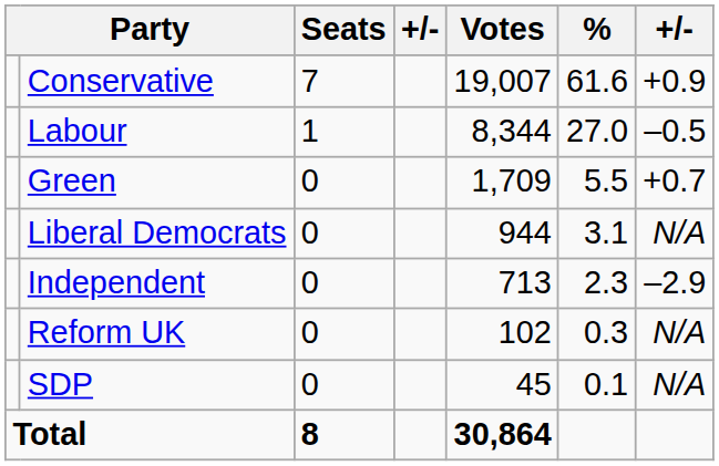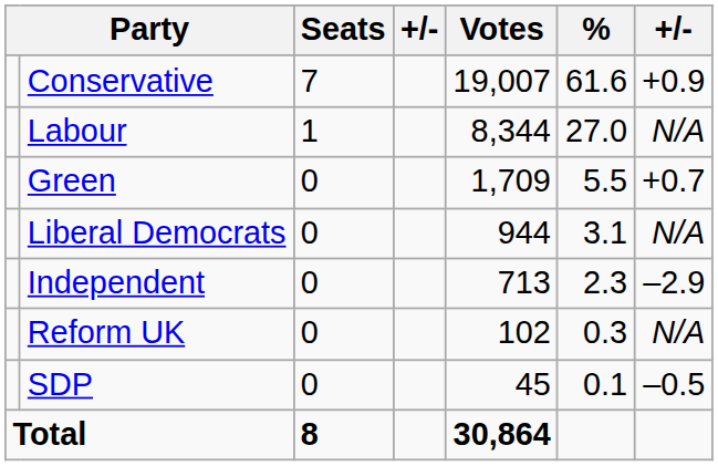Labour | column 7: –0.5 -> N/A
SDP | column 7: N/A -> –0.5
